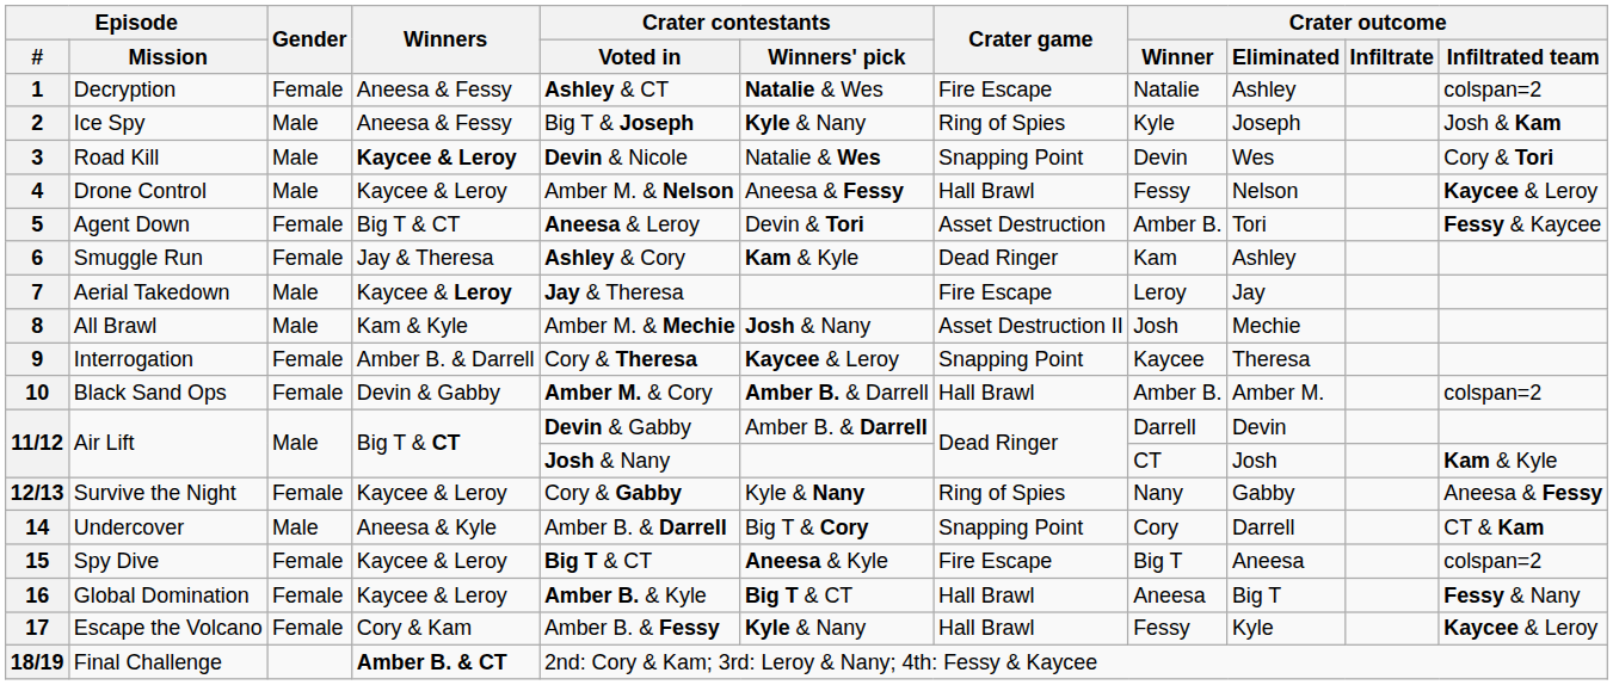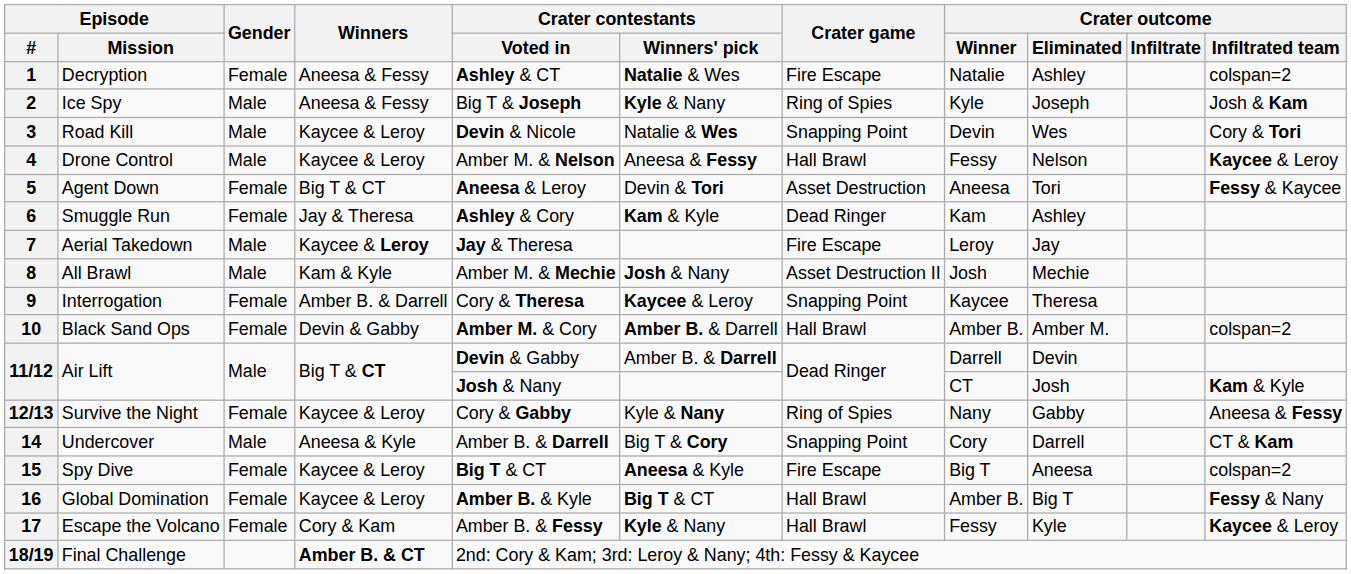3 | Winners: bold -> normal
5 | Crater outcome / Winner: Amber B. -> Aneesa
16 | Crater outcome / Winner: Aneesa -> Amber B.
